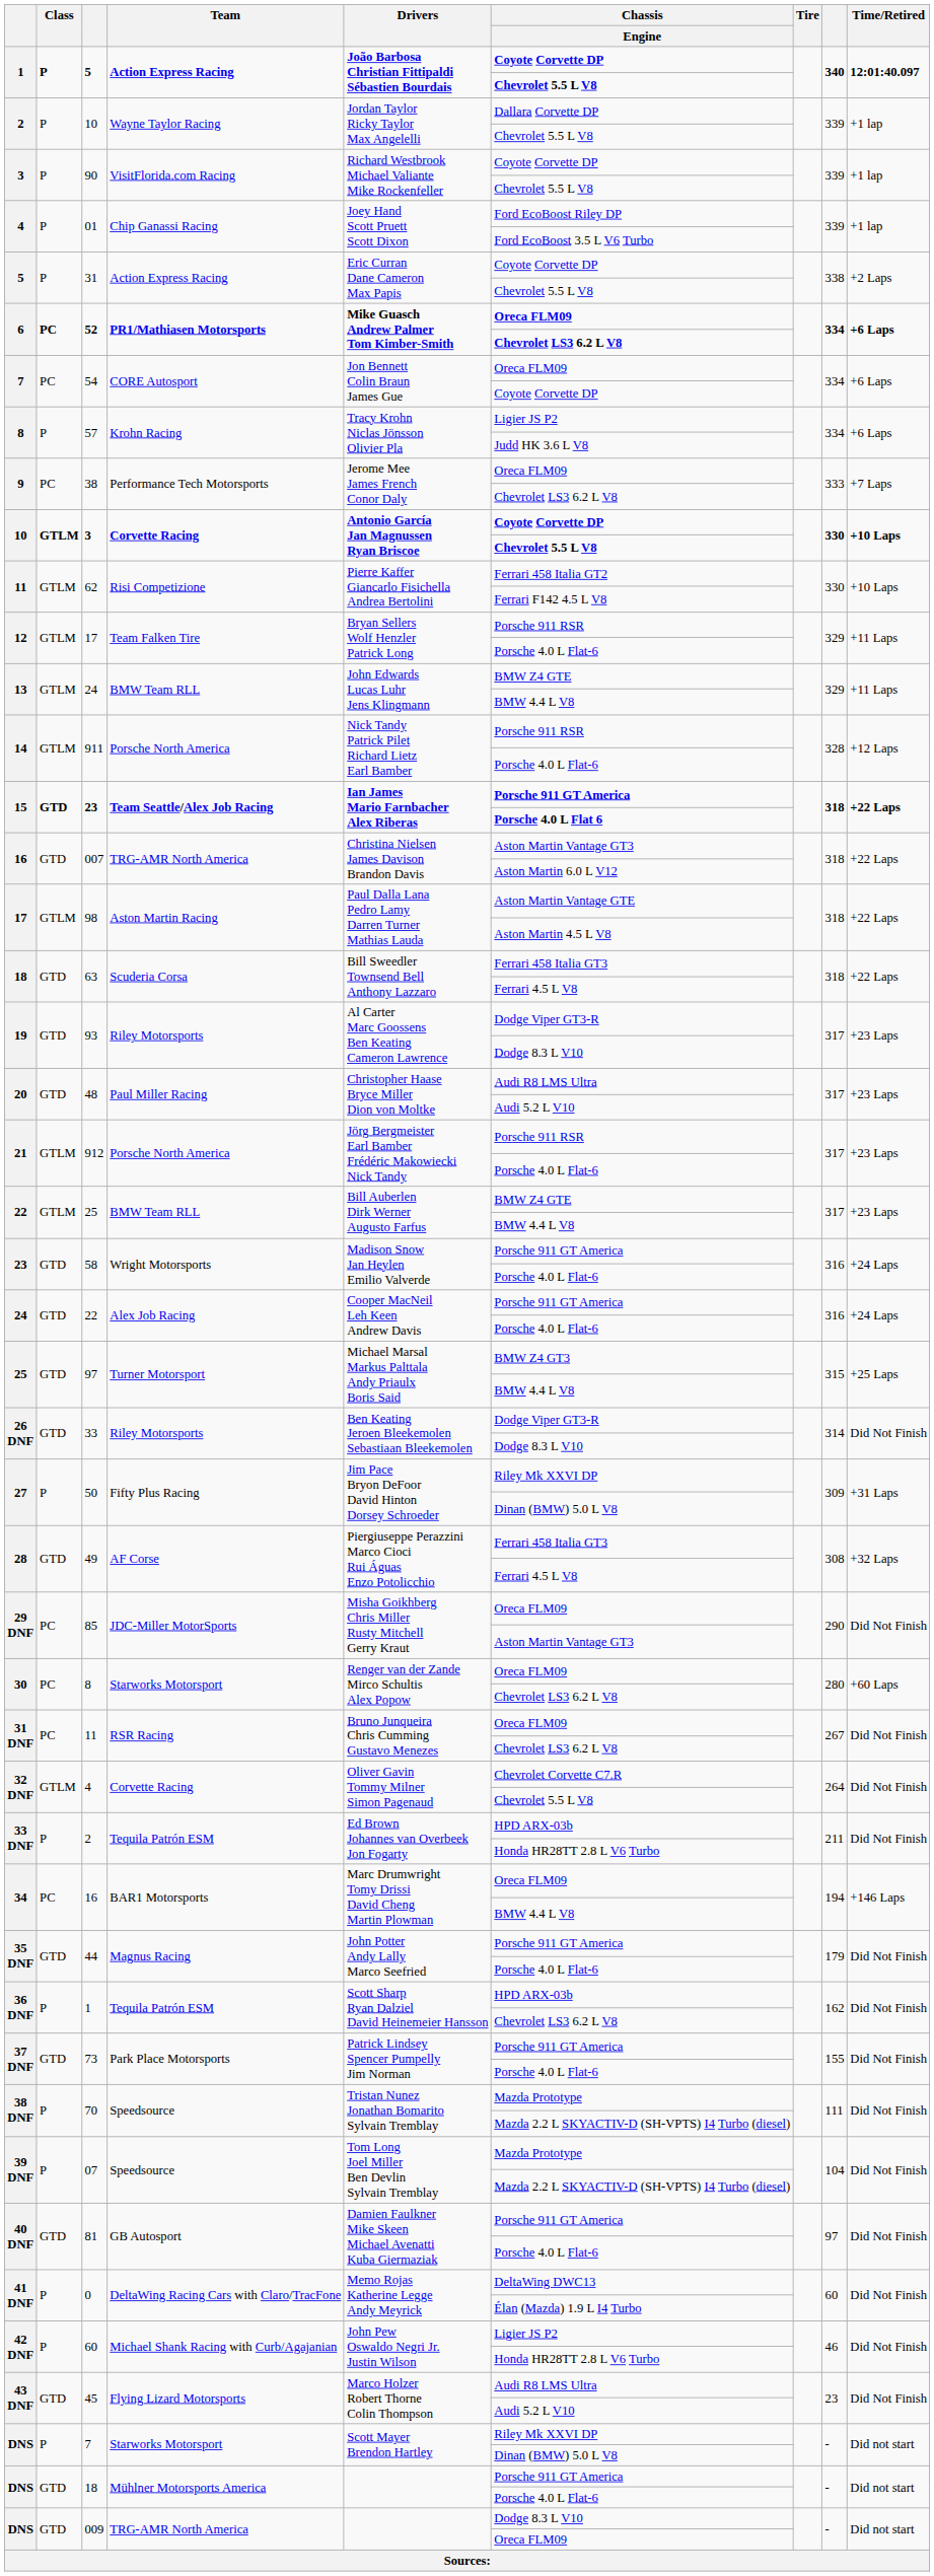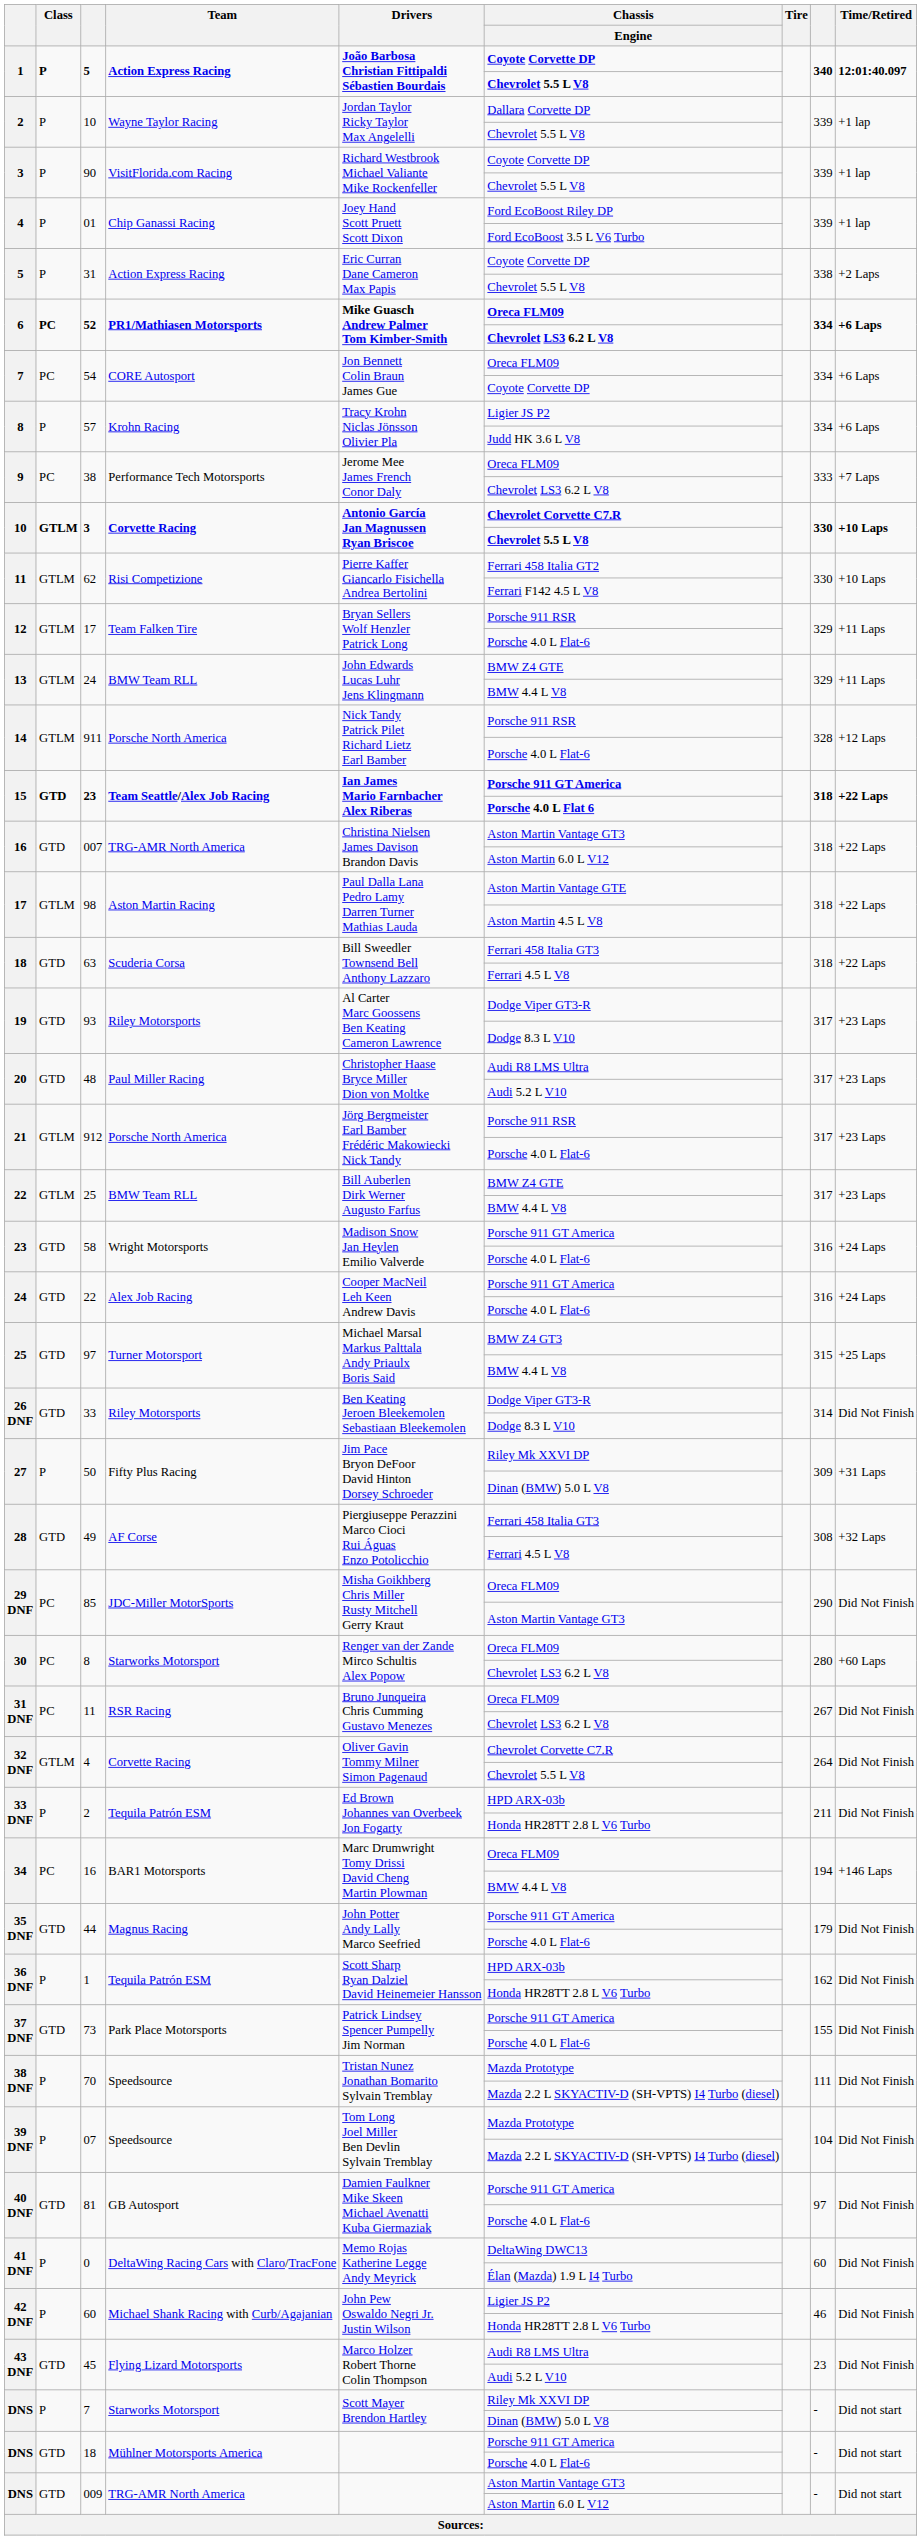row 21 | Chassis / Engine: Coyote Corvette DP -> Chevrolet Corvette C7.R
row 74 | Chassis / Engine: Chevrolet LS3 6.2 L V8 -> Honda HR28TT 2.8 L V6 Turbo
row 93 | Chassis / Engine: Dodge 8.3 L V10 -> Aston Martin Vantage GT3
row 94 | Chassis / Engine: Oreca FLM09 -> Aston Martin 6.0 L V12
